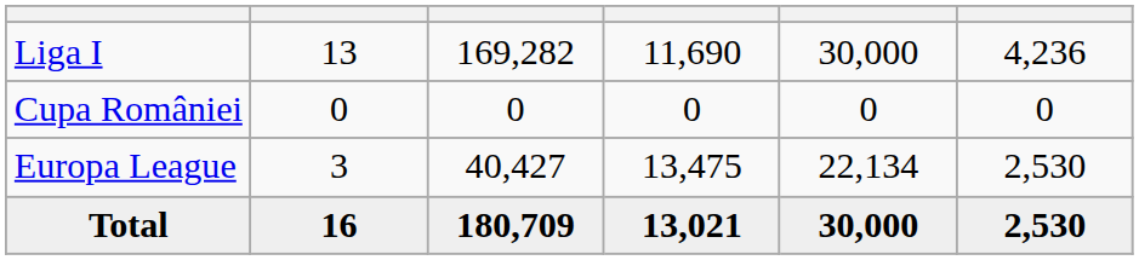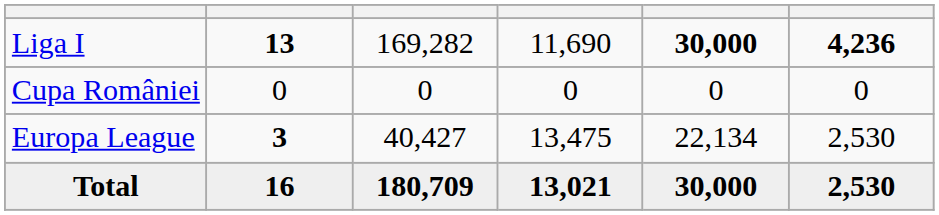Liga I | column 2: normal -> bold
Liga I | column 5: normal -> bold
Liga I | column 6: normal -> bold
Europa League | column 2: normal -> bold
